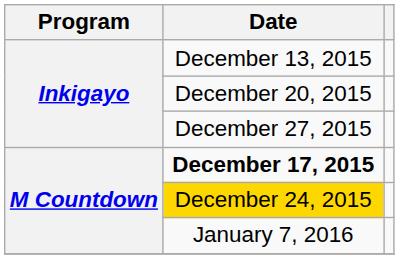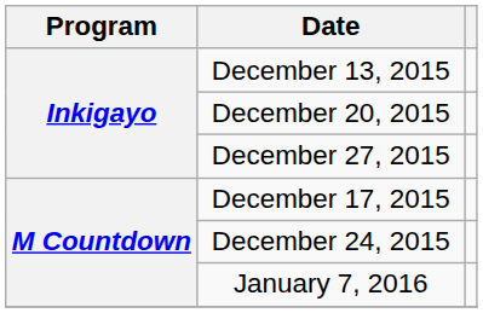December 17, 2015 | Date: bold -> normal
December 24, 2015 | Date: gold background -> no background
